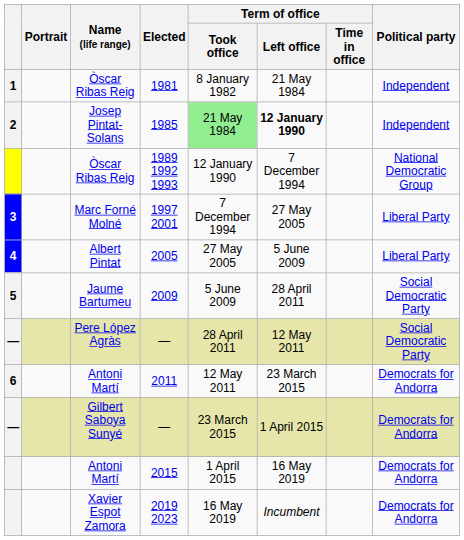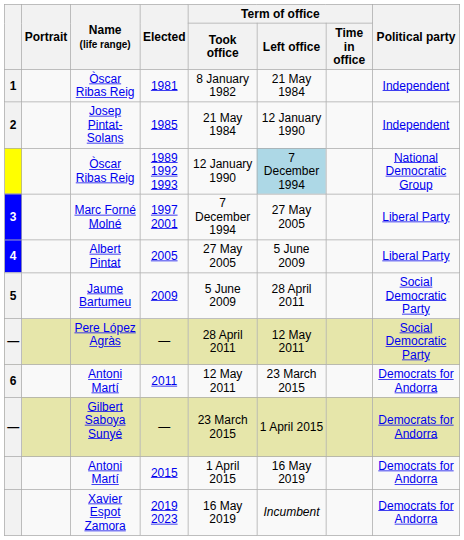1985 | Term of office / Took office: lightgreen background -> no background
1985 | Term of office / Left office: bold -> normal
1989 1992 1993 | Term of office / Left office: no background -> lightblue background
